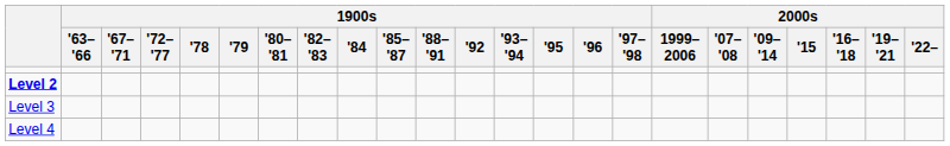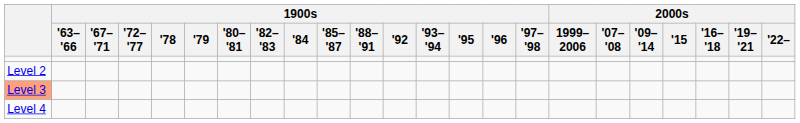Level 2 | column 1: bold -> normal
Level 3 | column 1: no background -> lightsalmon background
